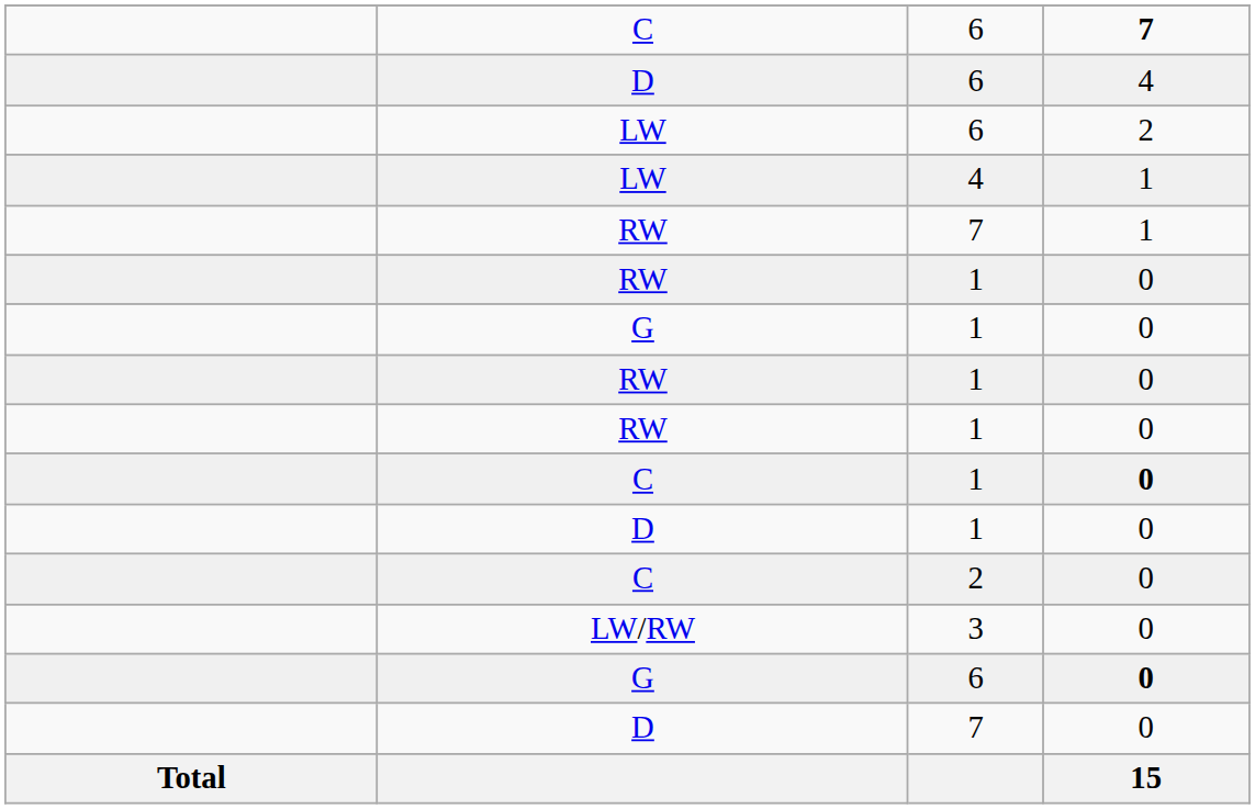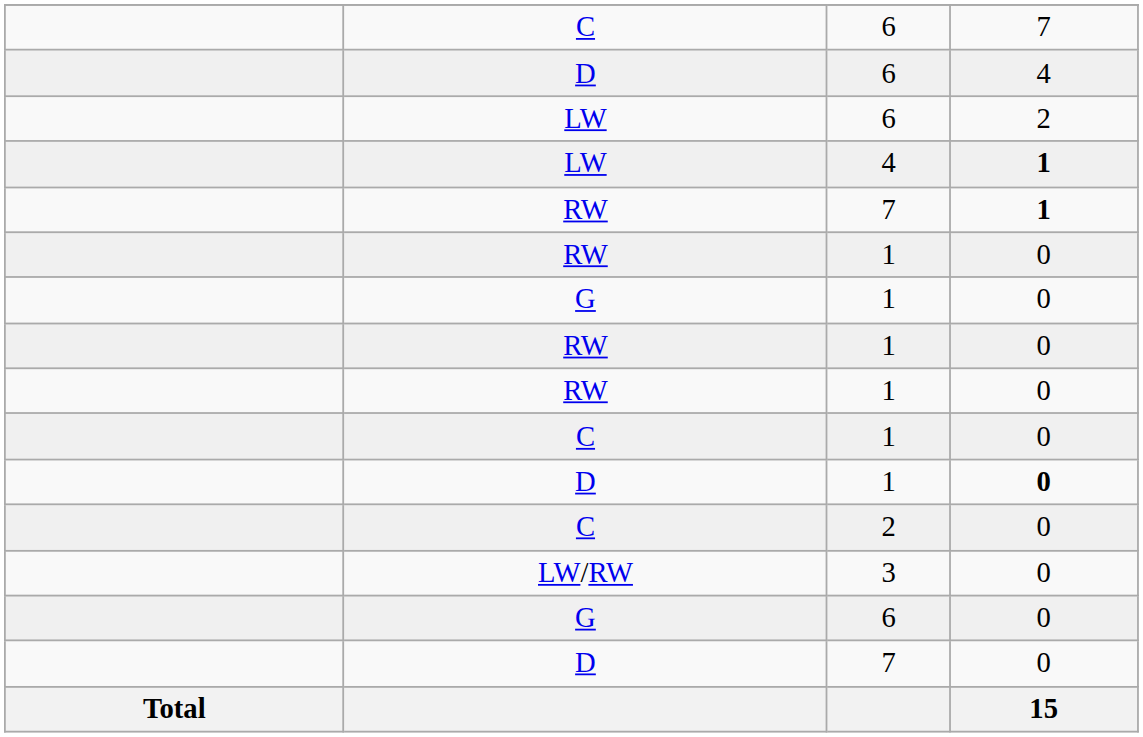C / 6 | column 4: bold -> normal
LW / 4 | column 4: normal -> bold
RW / 7 | column 4: normal -> bold
C / 1 | column 4: bold -> normal
D / 1 | column 4: normal -> bold
G / 6 | column 4: bold -> normal
